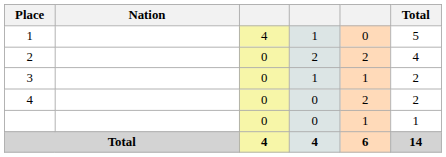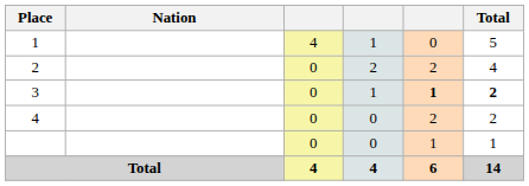3 | column 5: normal -> bold
3 | Total: normal -> bold
